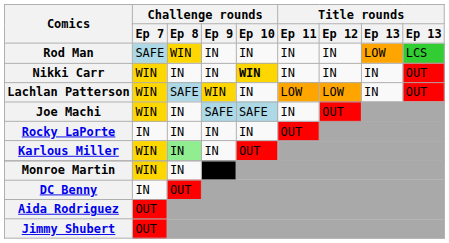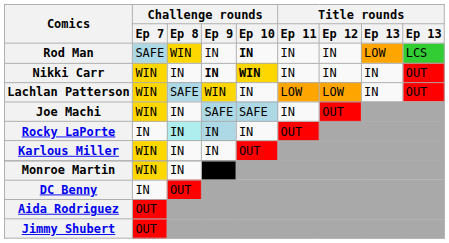Rod Man | Challenge rounds / Ep 10: normal -> bold
Nikki Carr | Challenge rounds / Ep 9: normal -> bold
Rocky LaPorte | Challenge rounds / Ep 8: no background -> paleturquoise background
Rocky LaPorte | Challenge rounds / Ep 9: no background -> lightblue background
Karlous Miller | Challenge rounds / Ep 8: lightgreen background -> no background
